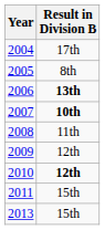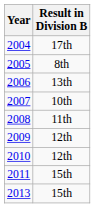2006 | Result in Division B: bold -> normal
2007 | Result in Division B: bold -> normal
2010 | Result in Division B: bold -> normal
